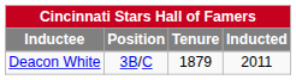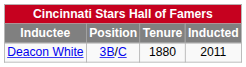Deacon White | Tenure: 1879 -> 1880
